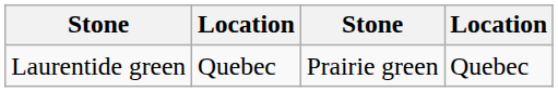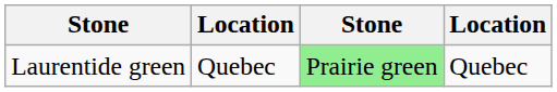Laurentide green | column 3: no background -> lightgreen background
